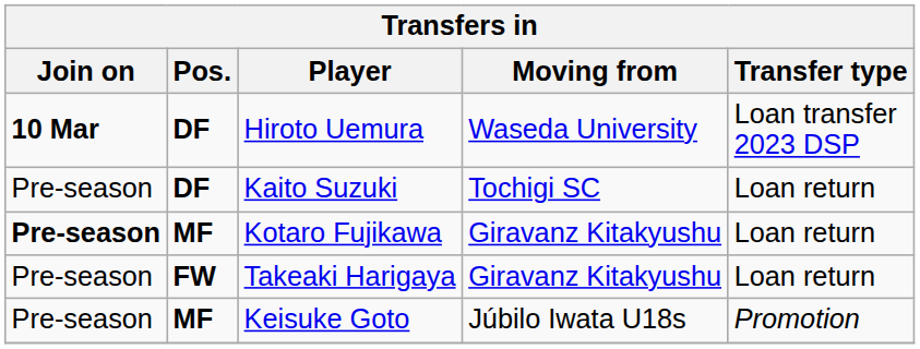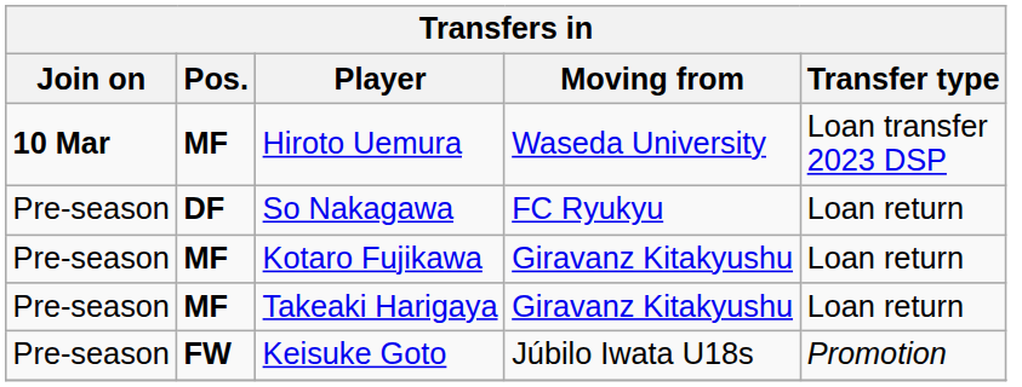Hiroto Uemura | Pos.: DF -> MF
+ row: Pre-season | DF | So Nakagawa | FC Ryukyu | Loan return
- row: Pre-season | DF | Kaito Suzuki | Tochigi SC | Loan return
Kotaro Fujikawa | Join on: bold -> normal
Takeaki Harigaya | Pos.: FW -> MF
Keisuke Goto | Pos.: MF -> FW
